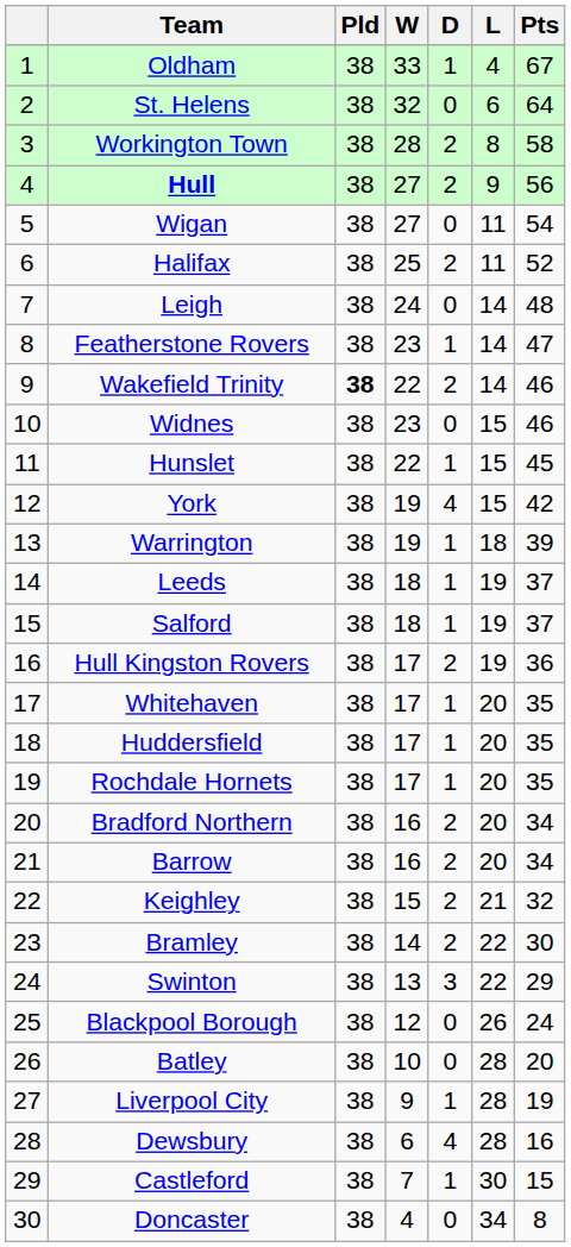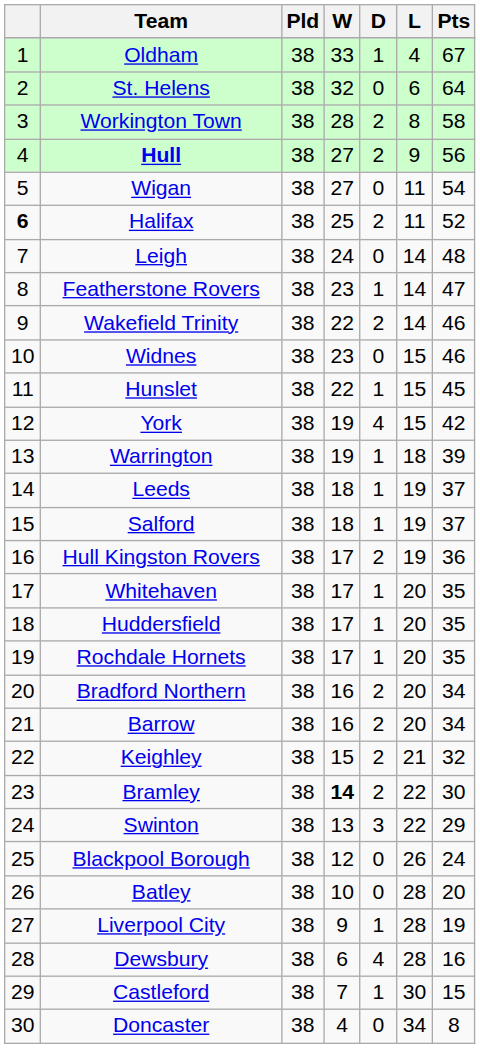Halifax | column 1: normal -> bold
Wakefield Trinity | Pld: bold -> normal
Bramley | W: normal -> bold
